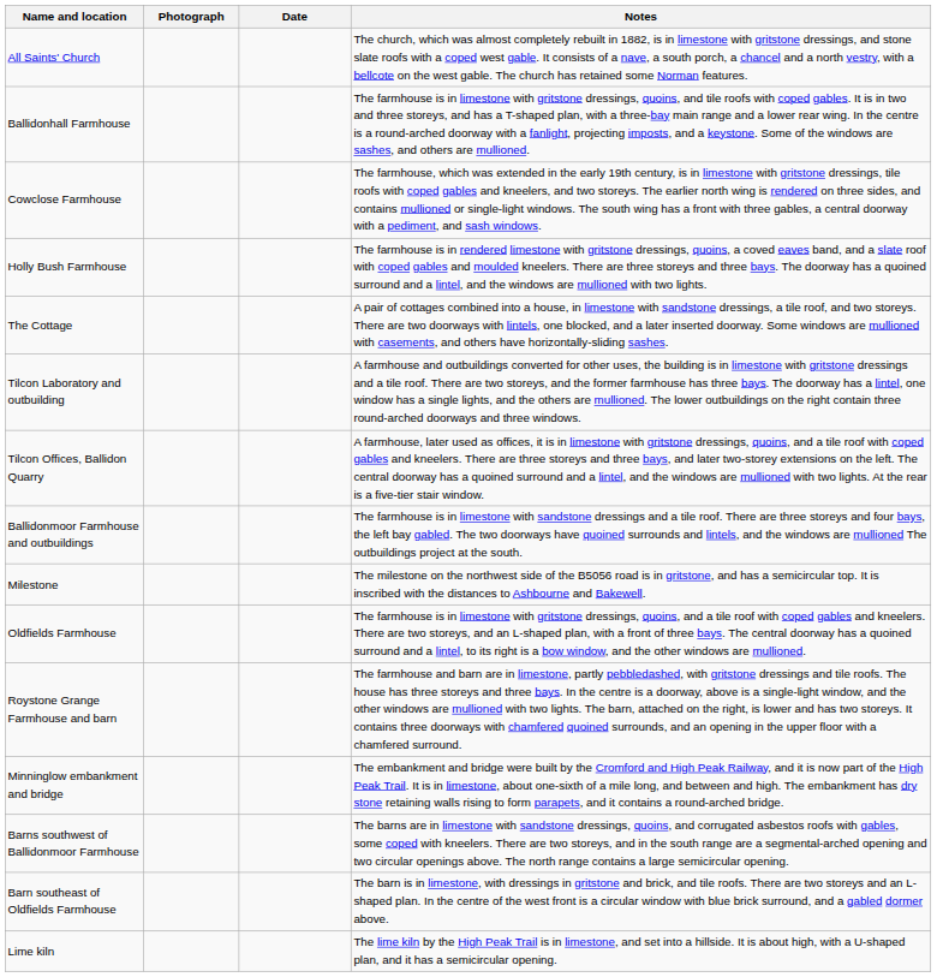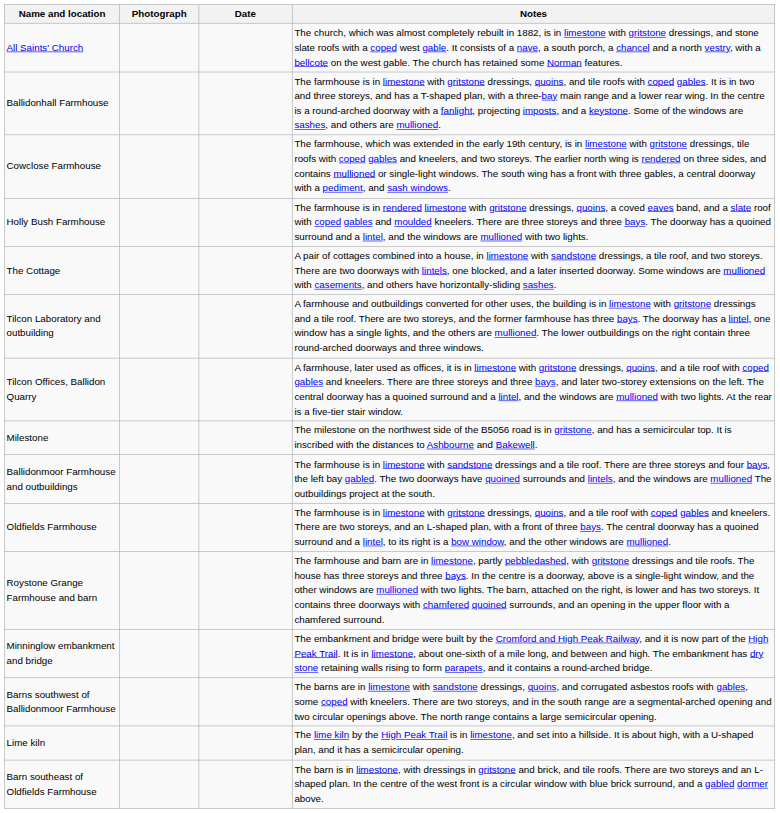rows swapped: Ballidonmoor Farmhouse and outbuildings <-> Milestone
rows swapped: Lime kiln <-> Barn southeast of Oldfields Farmhouse
